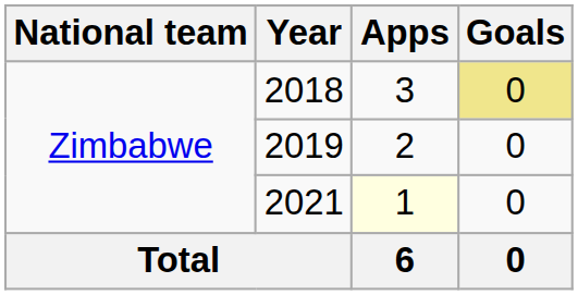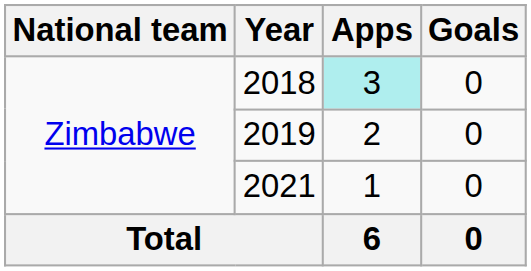2018 | Apps: no background -> paleturquoise background
2018 | Goals: khaki background -> no background
2021 | Apps: lightyellow background -> no background
